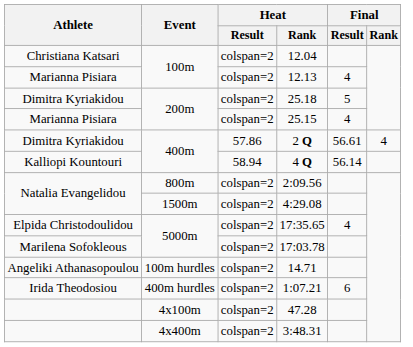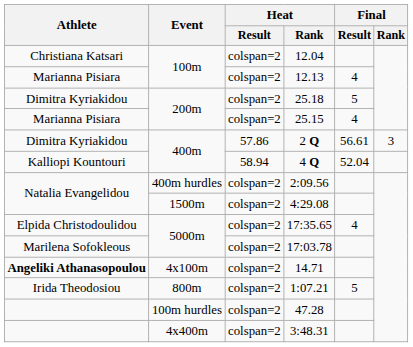2 Q | Final / Rank: 4 -> 3
4 Q | Final / Result: 56.14 -> 52.04
2:09.56 | Event: 800m -> 400m hurdles
14.71 | Athlete: normal -> bold
14.71 | Event: 100m hurdles -> 4x100m
1:07.21 | Event: 400m hurdles -> 800m
1:07.21 | Final / Result: 6 -> 5
47.28 | Event: 4x100m -> 100m hurdles
